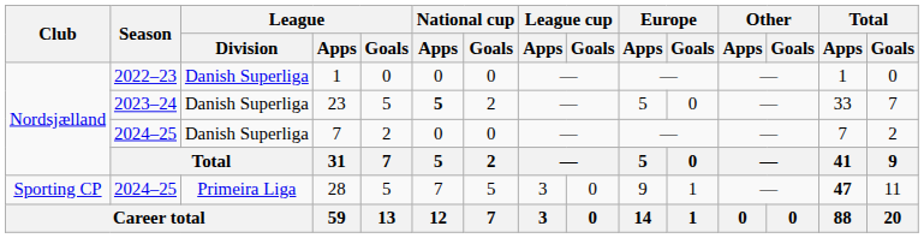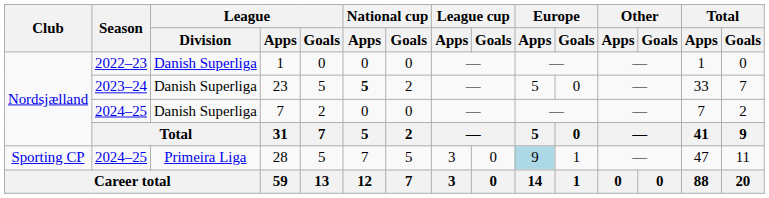28 | Europe / Apps: no background -> lightblue background
28 | Total / Apps: bold -> normal
